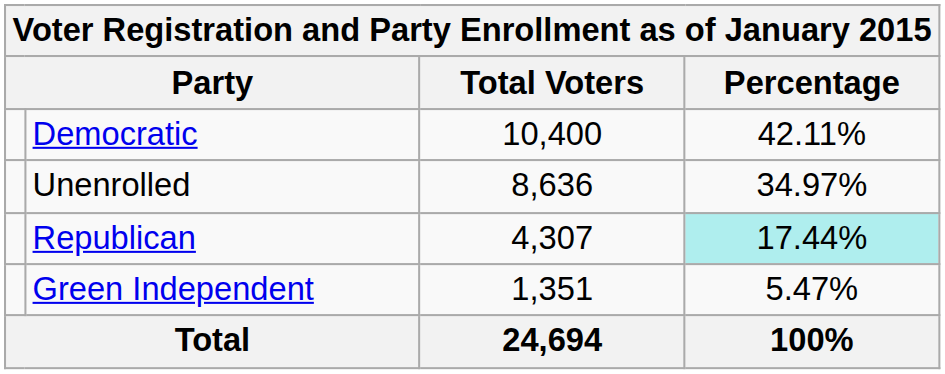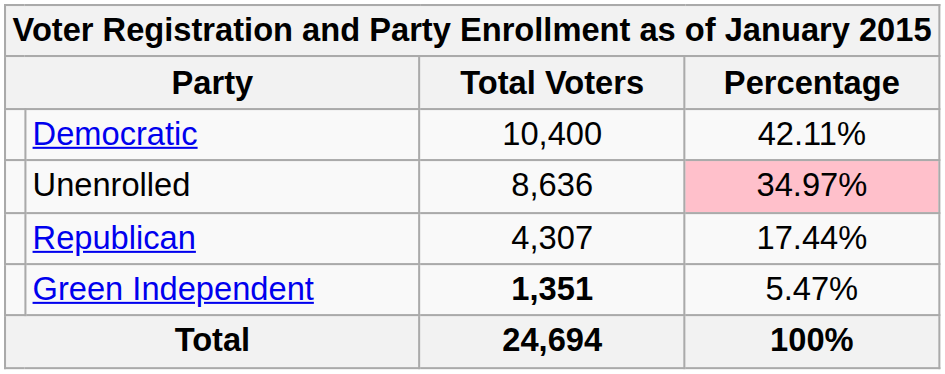Unenrolled | Percentage: no background -> pink background
Republican | Percentage: paleturquoise background -> no background
Green Independent | Total Voters: normal -> bold
